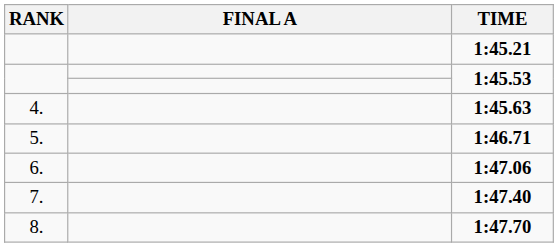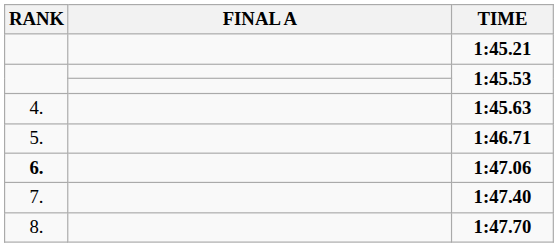1:47.06 | RANK: normal -> bold
